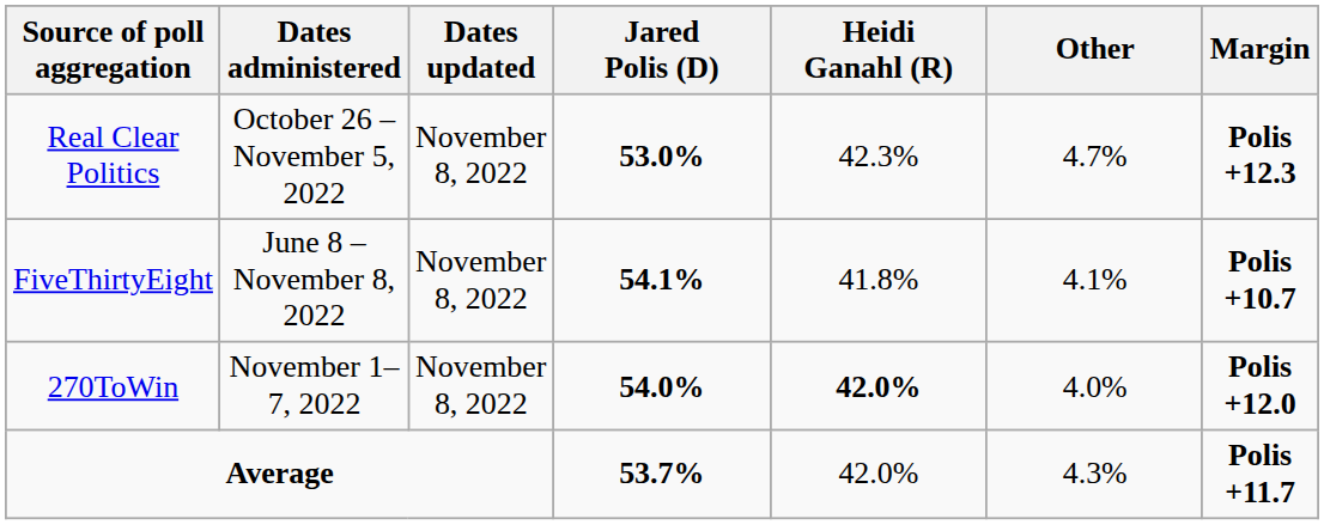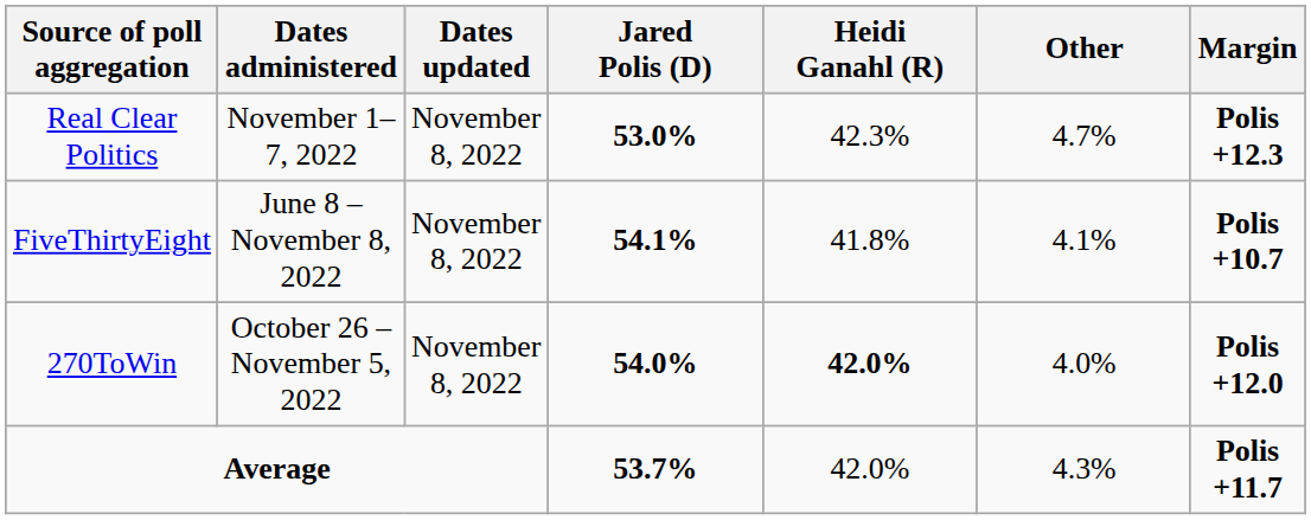Real Clear Politics | Dates administered: October 26 – November 5, 2022 -> November 1–7, 2022
270ToWin | Dates administered: November 1–7, 2022 -> October 26 – November 5, 2022
